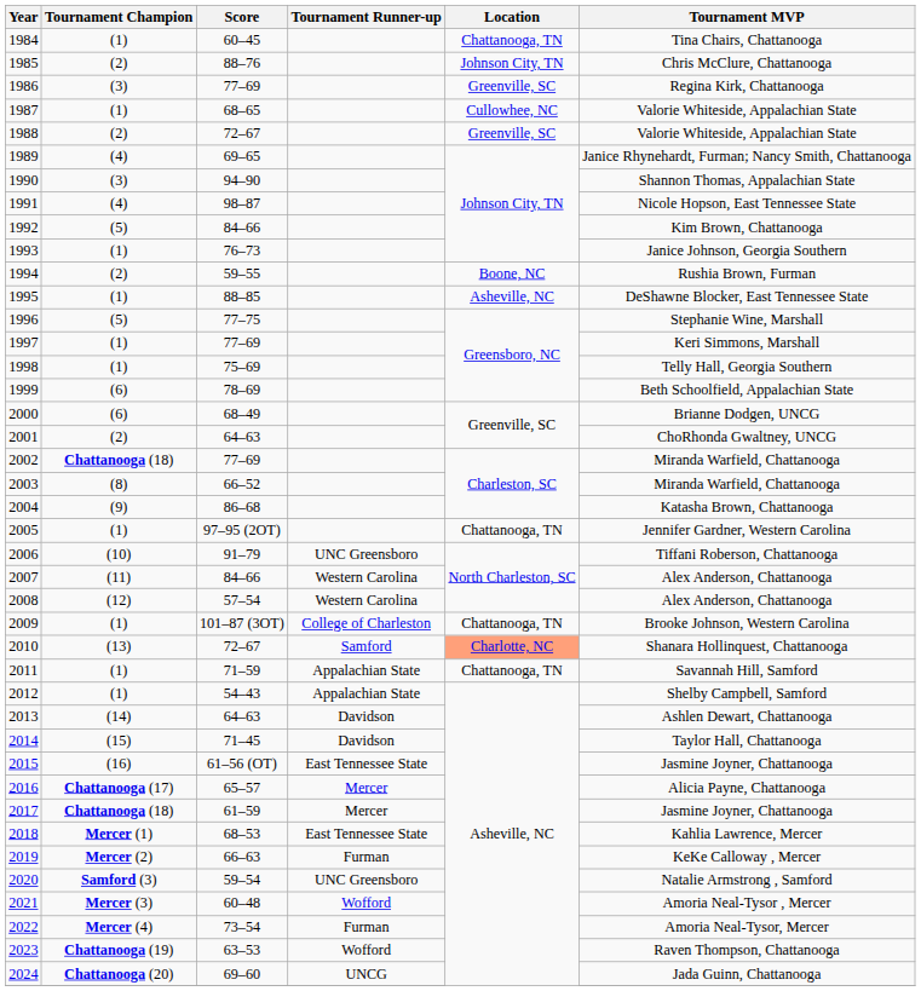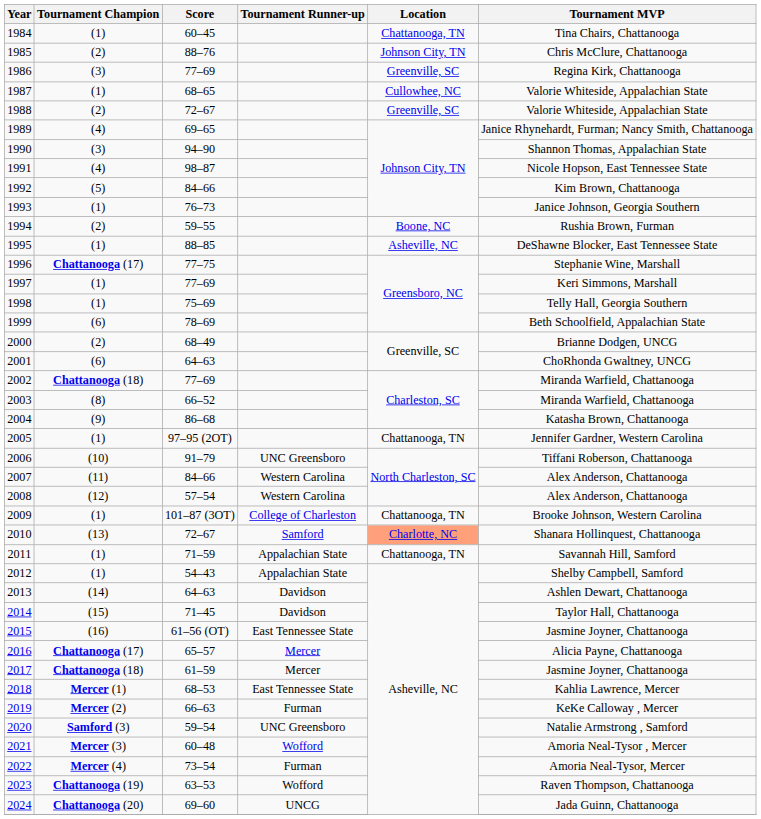1996 | Tournament Champion: (5) -> Chattanooga (17)
2000 | Tournament Champion: (6) -> (2)
2001 | Tournament Champion: (2) -> (6)
